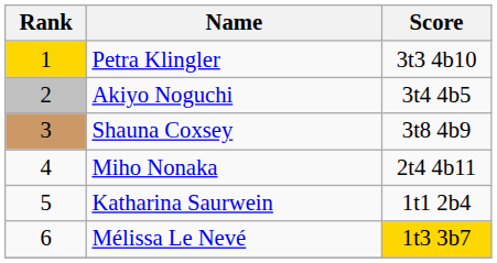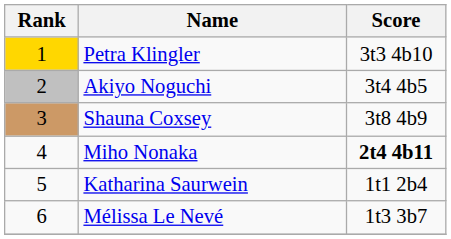Miho Nonaka | Score: normal -> bold
Mélissa Le Nevé | Score: gold background -> no background
